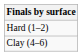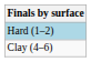row 2 | column 1: no background -> lightblue background
